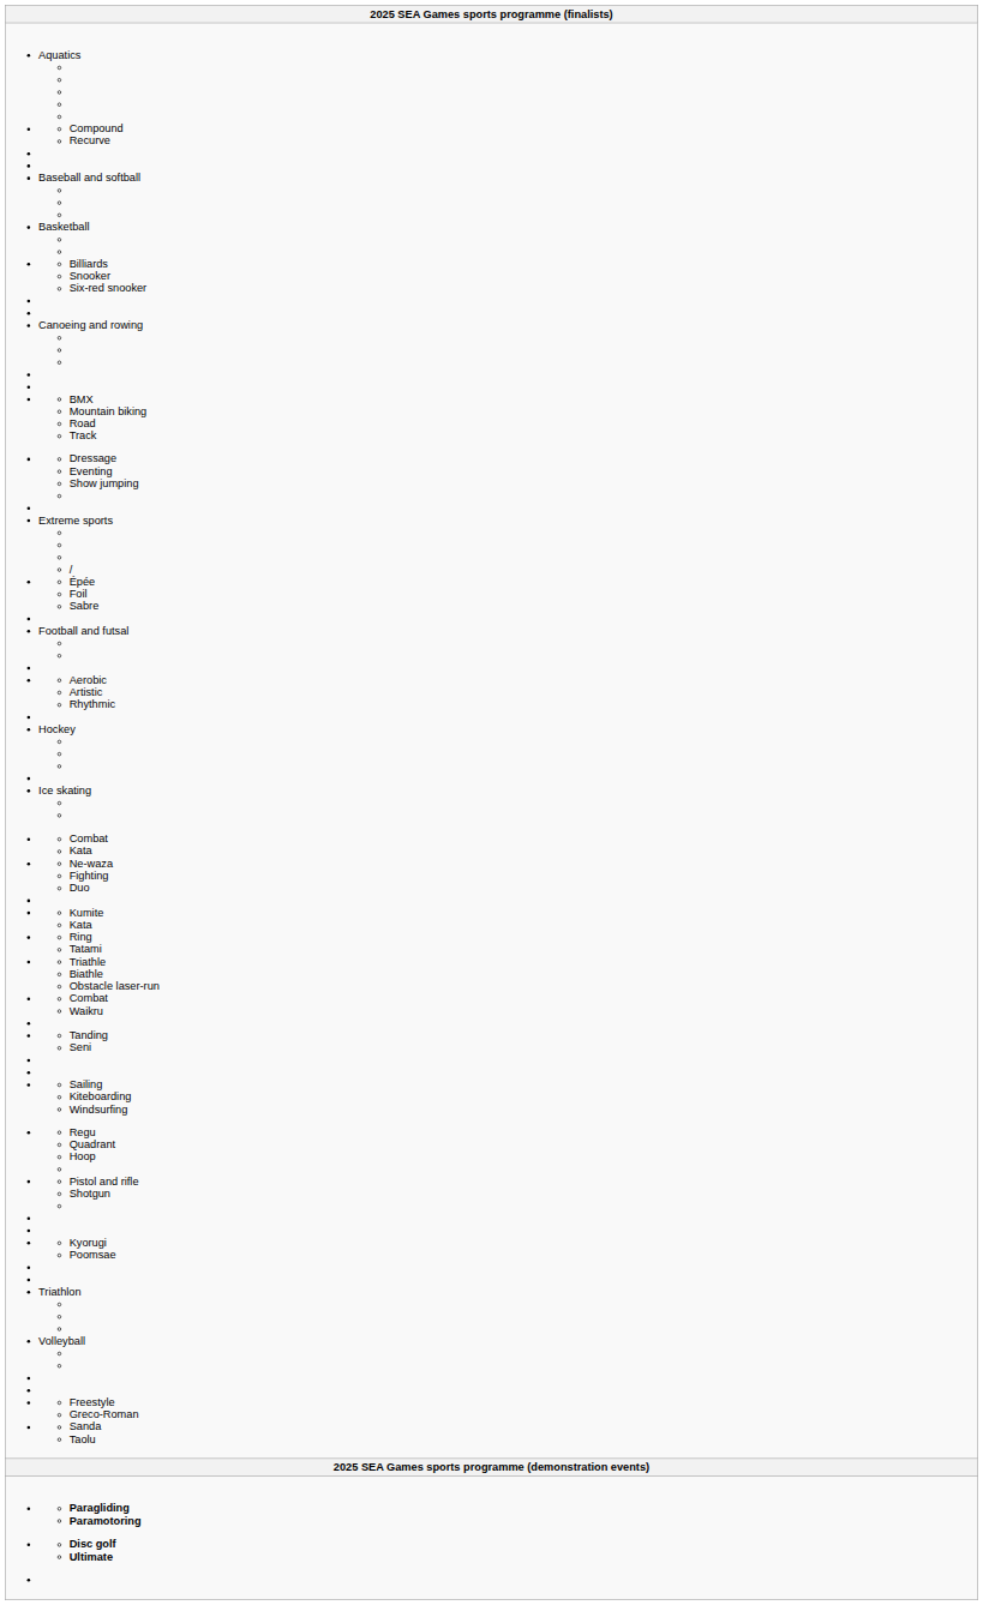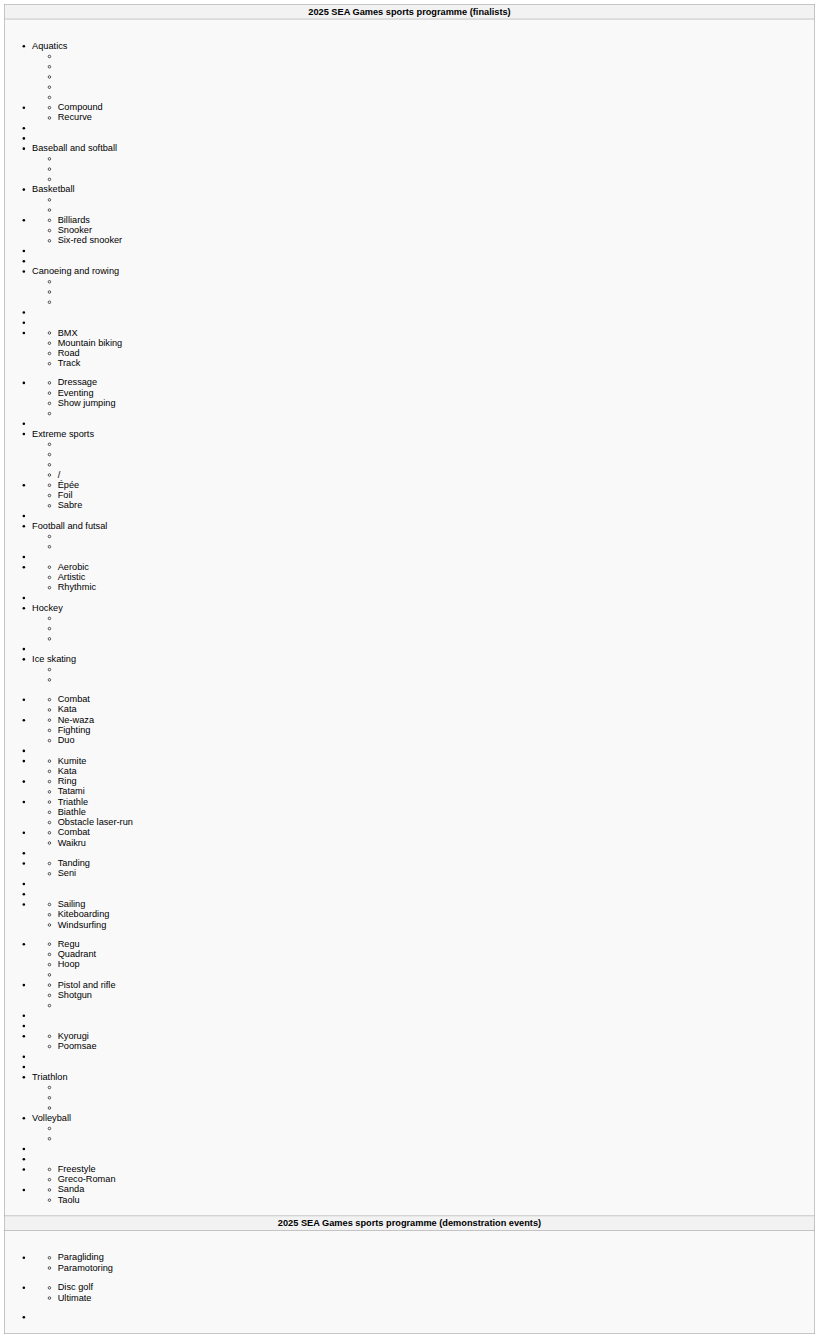row 4 | column 1: bold -> normal
